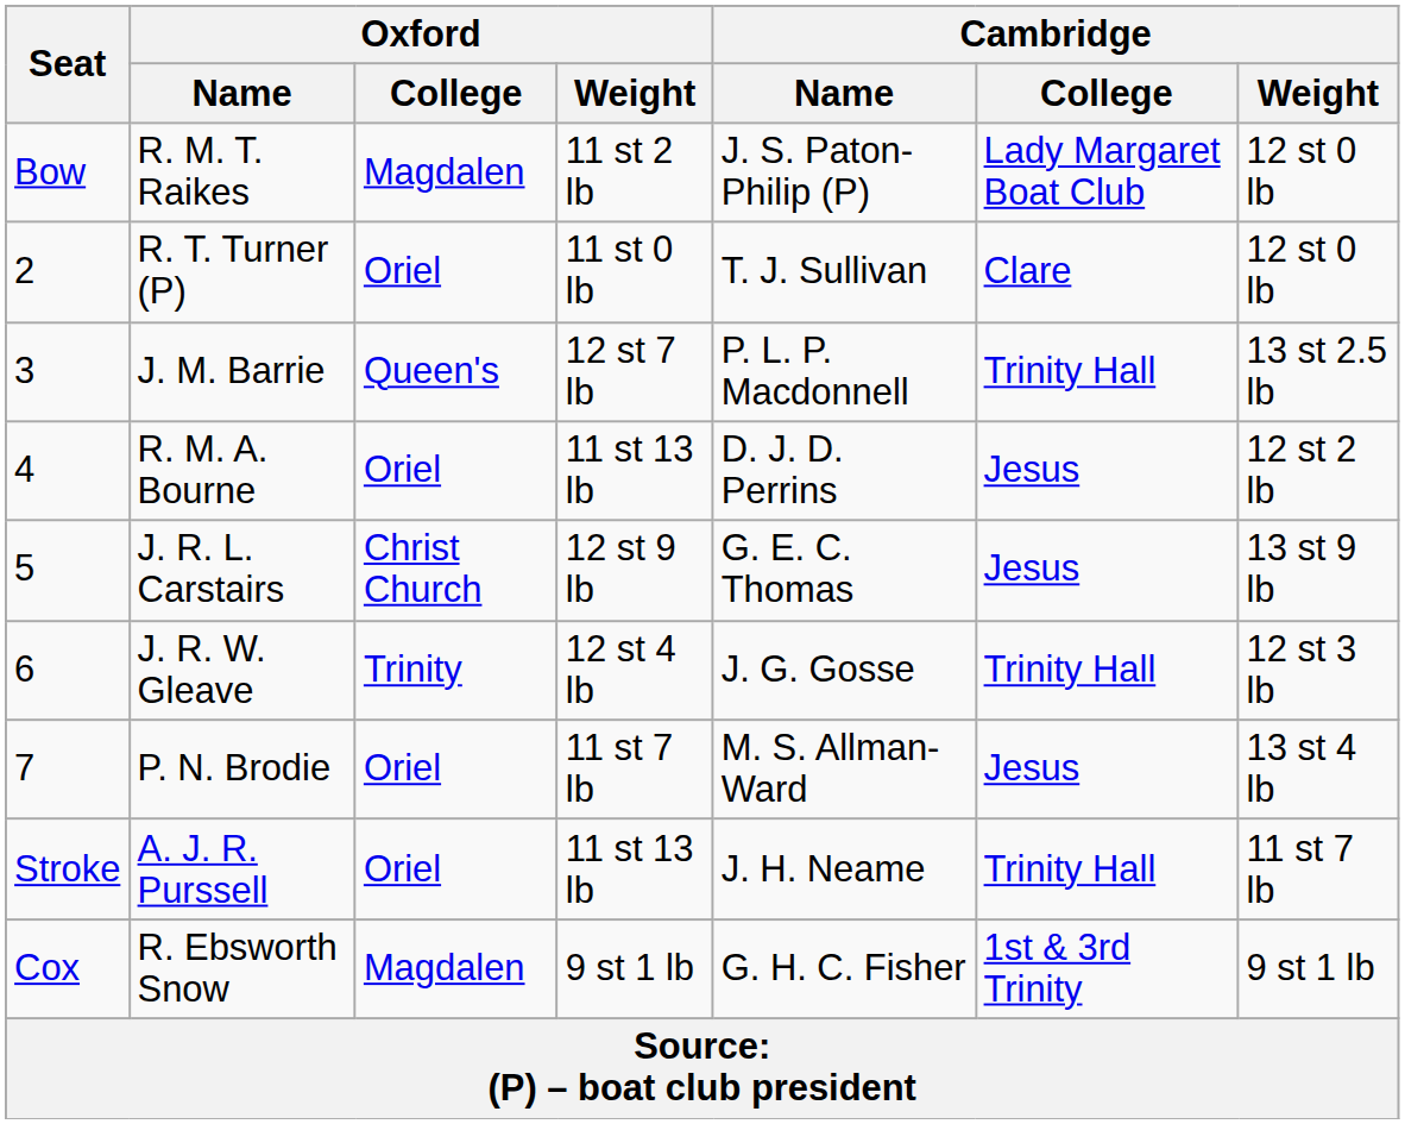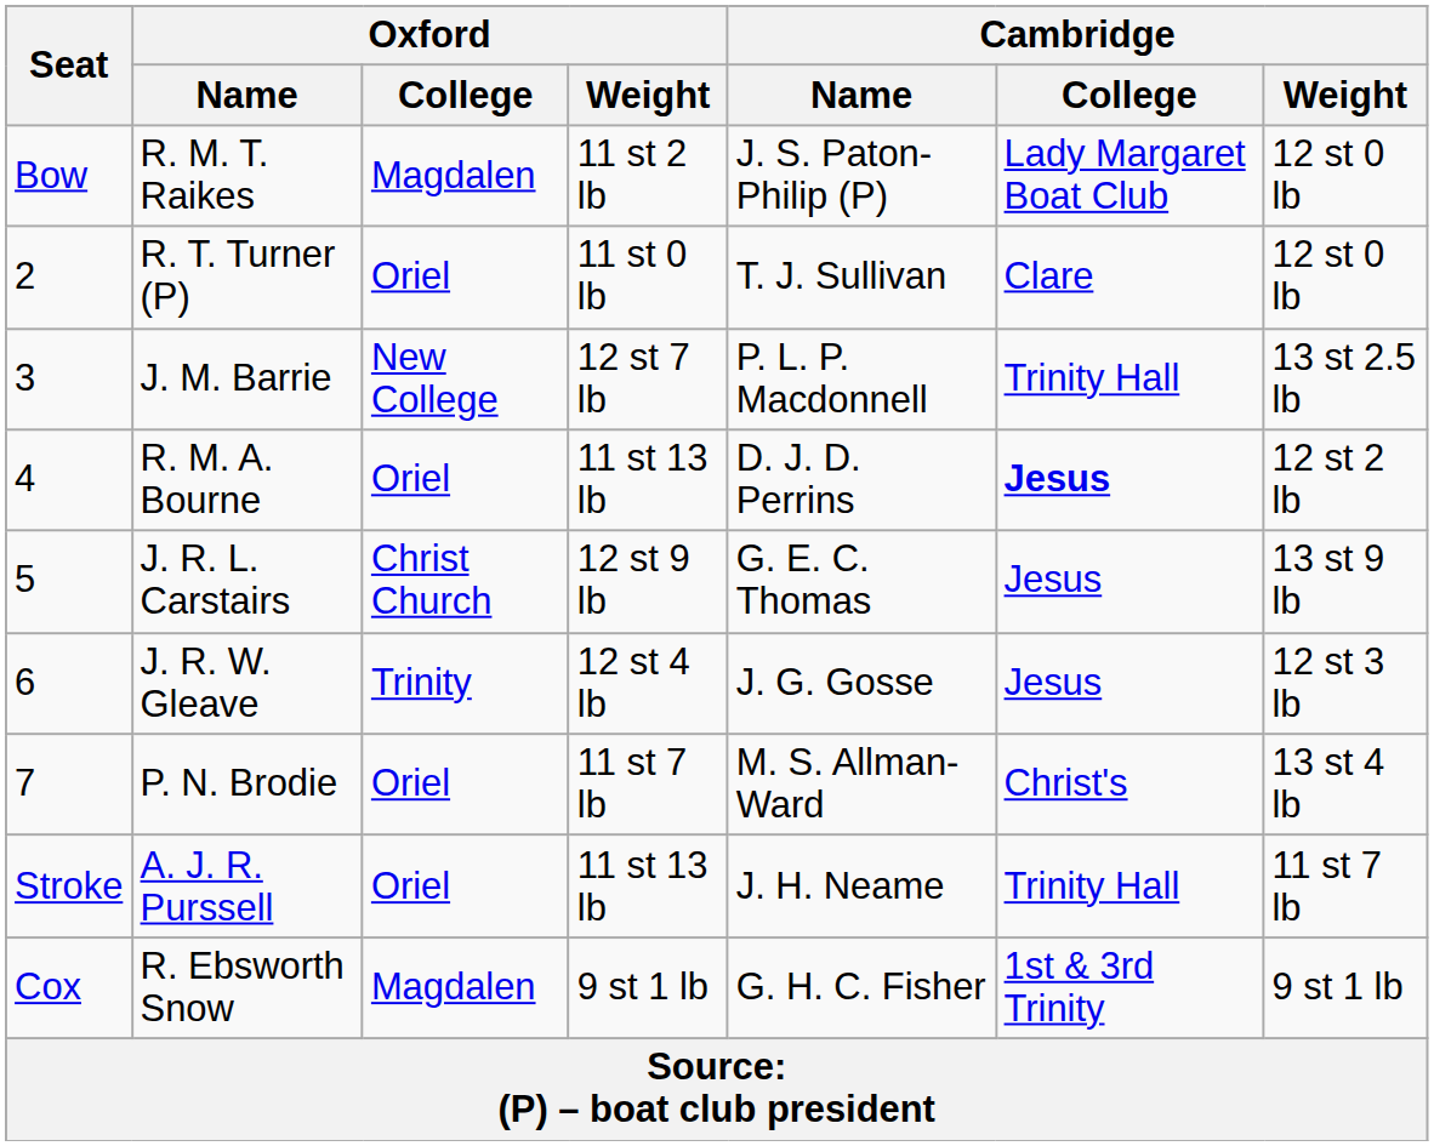J. M. Barrie | Oxford / College: Queen's -> New College
R. M. A. Bourne | Cambridge / College: normal -> bold
J. R. W. Gleave | Cambridge / College: Trinity Hall -> Jesus
P. N. Brodie | Cambridge / College: Jesus -> Christ's
